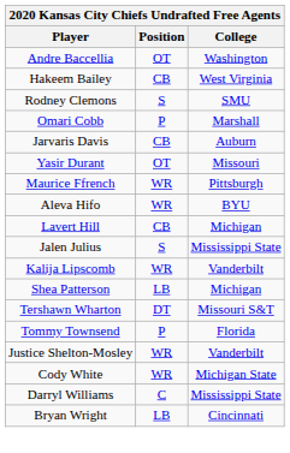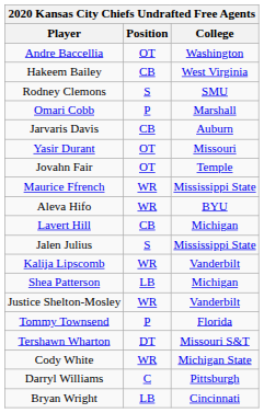+ row: Jovahn Fair | OT | Temple
Maurice Ffrench | College: Pittsburgh -> Mississippi State
rows swapped: Justice Shelton-Mosley <-> Tershawn Wharton
Darryl Williams | College: Mississippi State -> Pittsburgh
